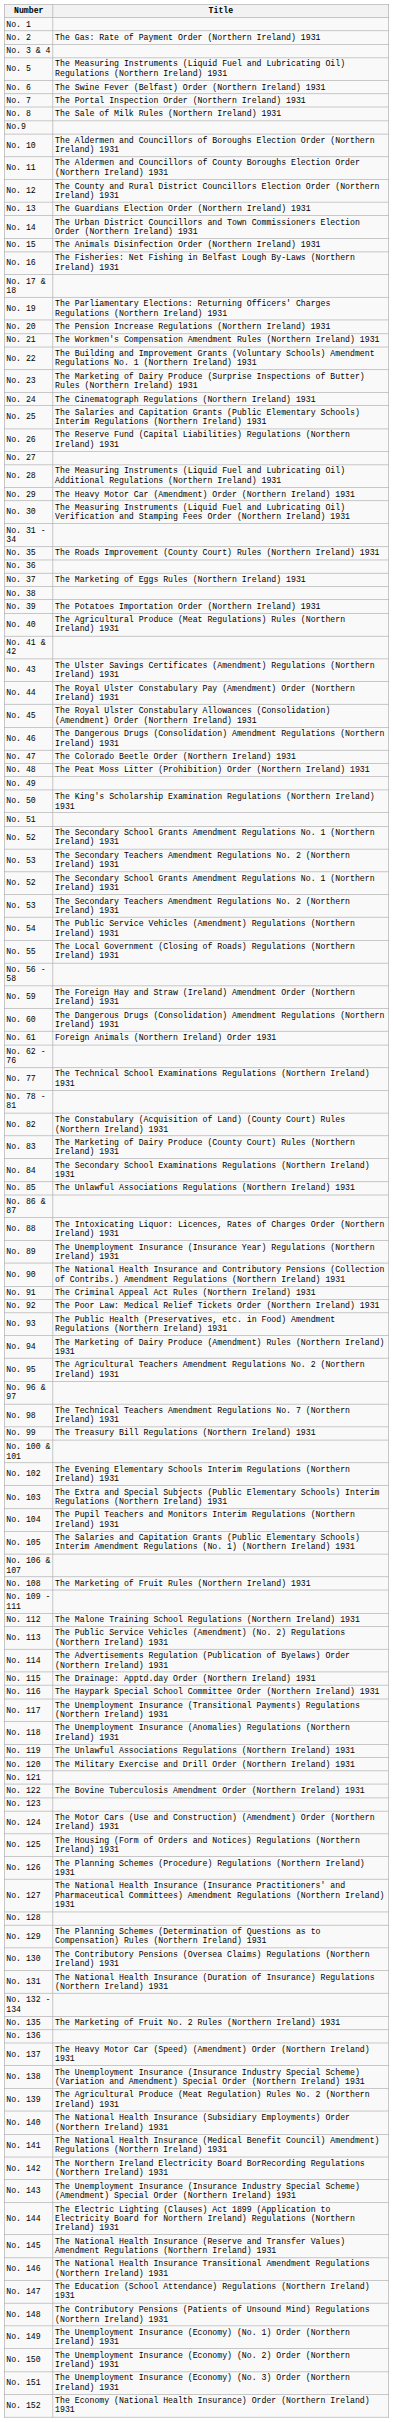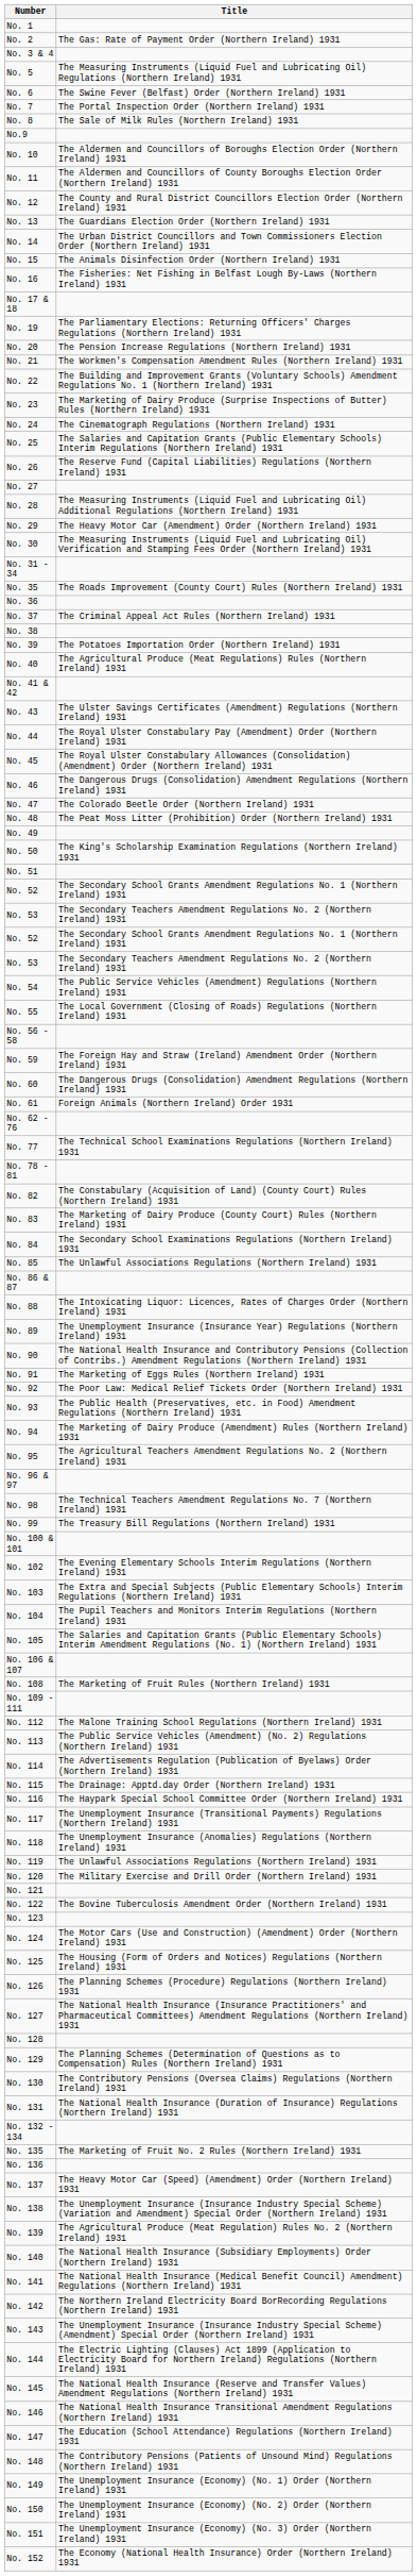row 33 | Title: The Marketing of Eggs Rules (Northern Ireland) 1931 -> The Criminal Appeal Act Rules (Northern Ireland) 1931
row 68 | Title: The Criminal Appeal Act Rules (Northern Ireland) 1931 -> The Marketing of Eggs Rules (Northern Ireland) 1931
